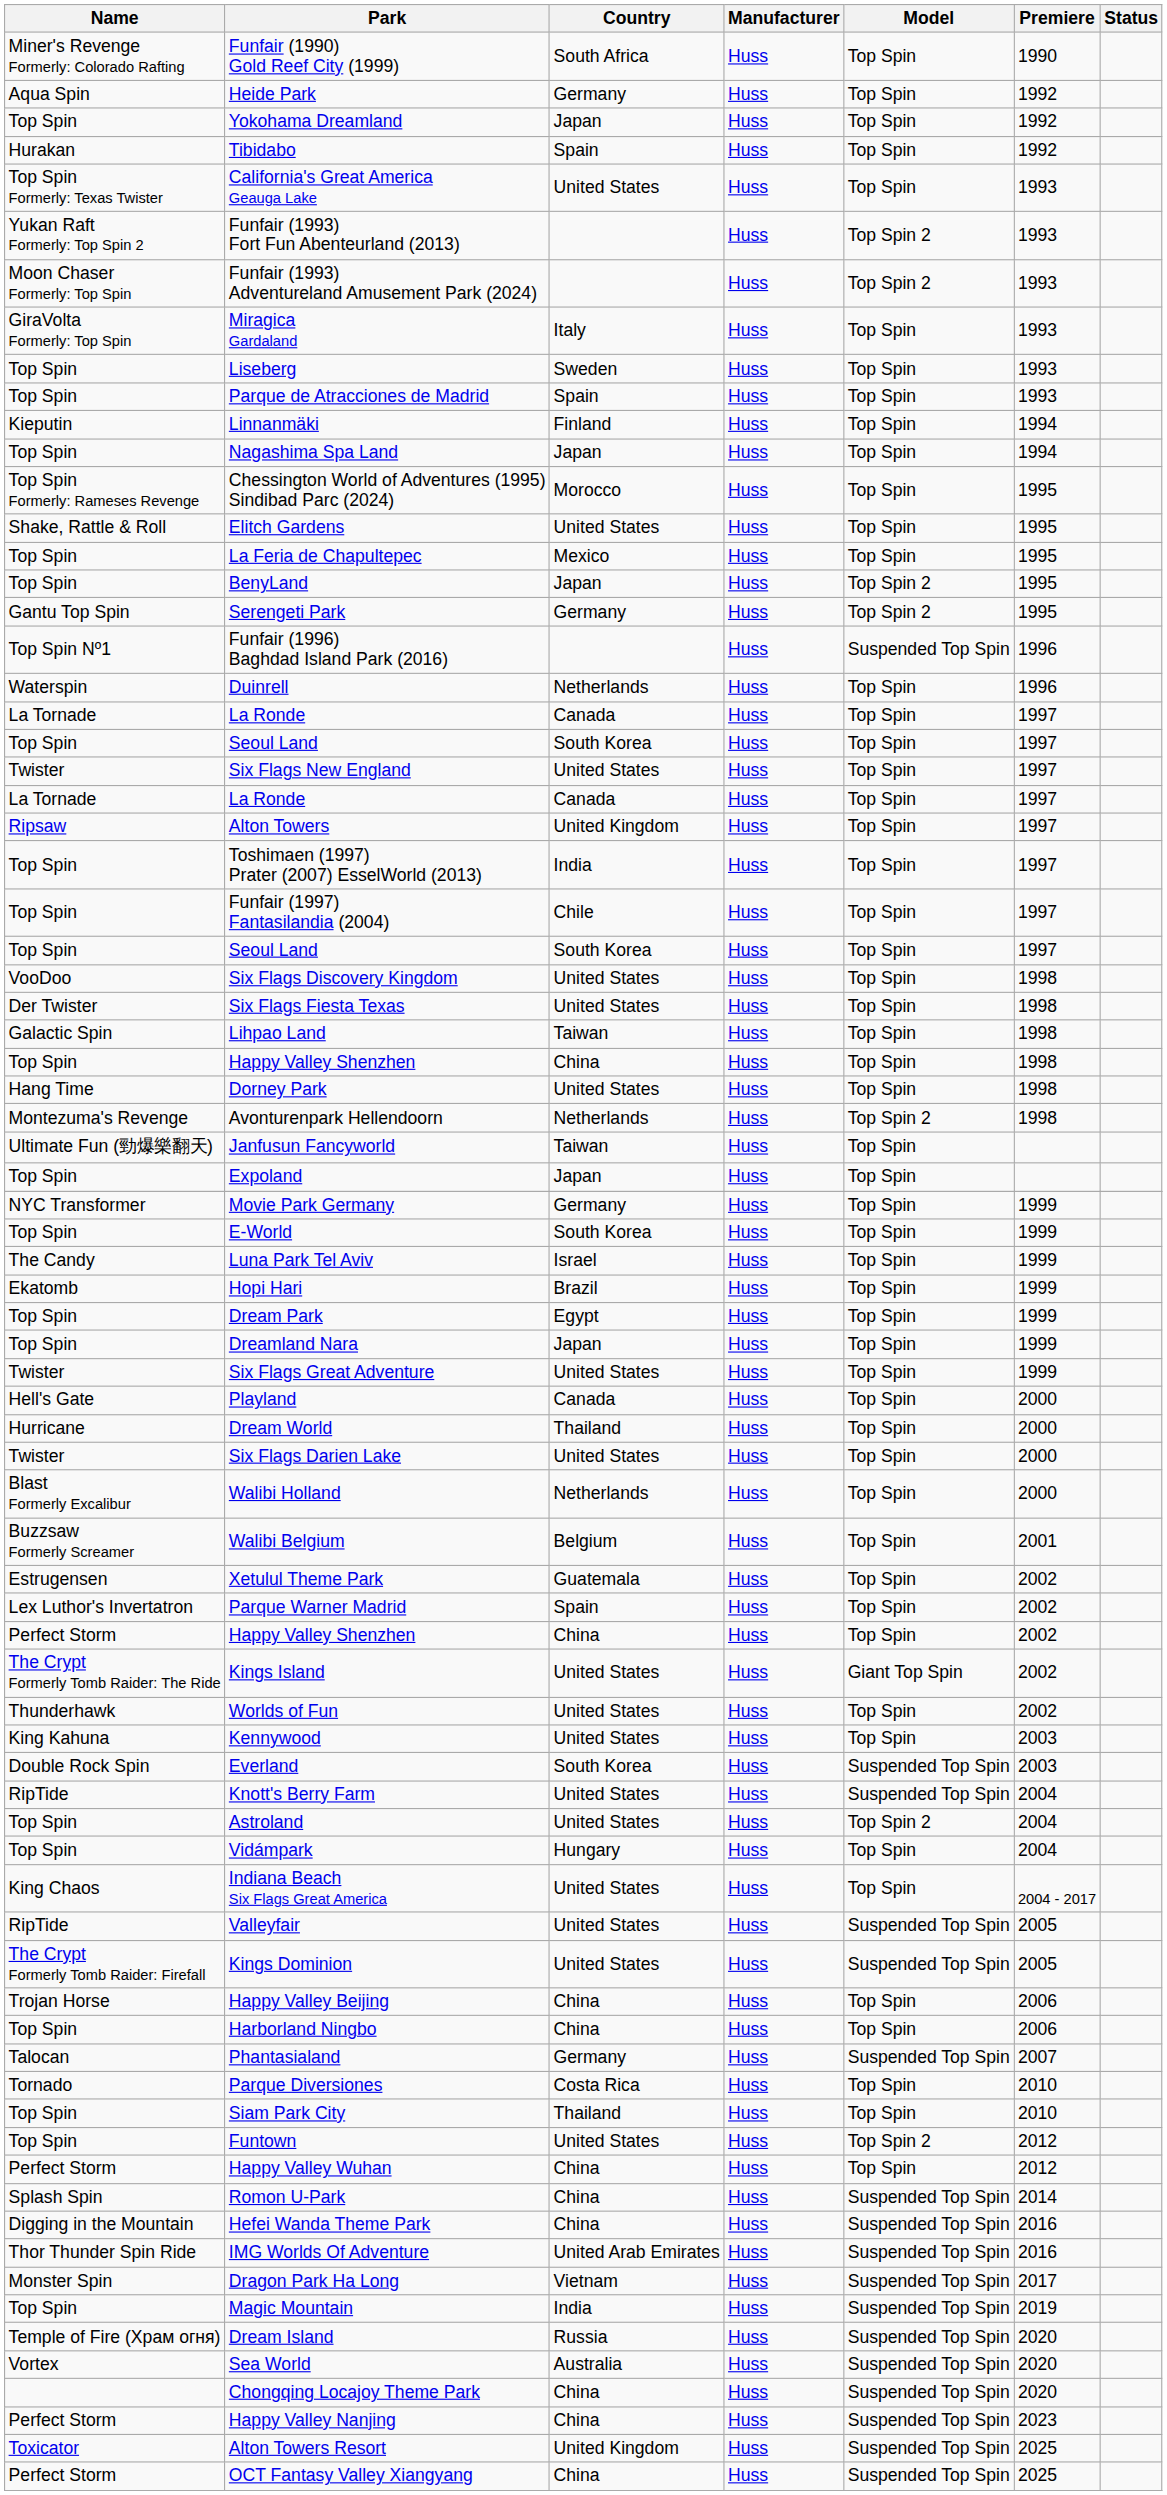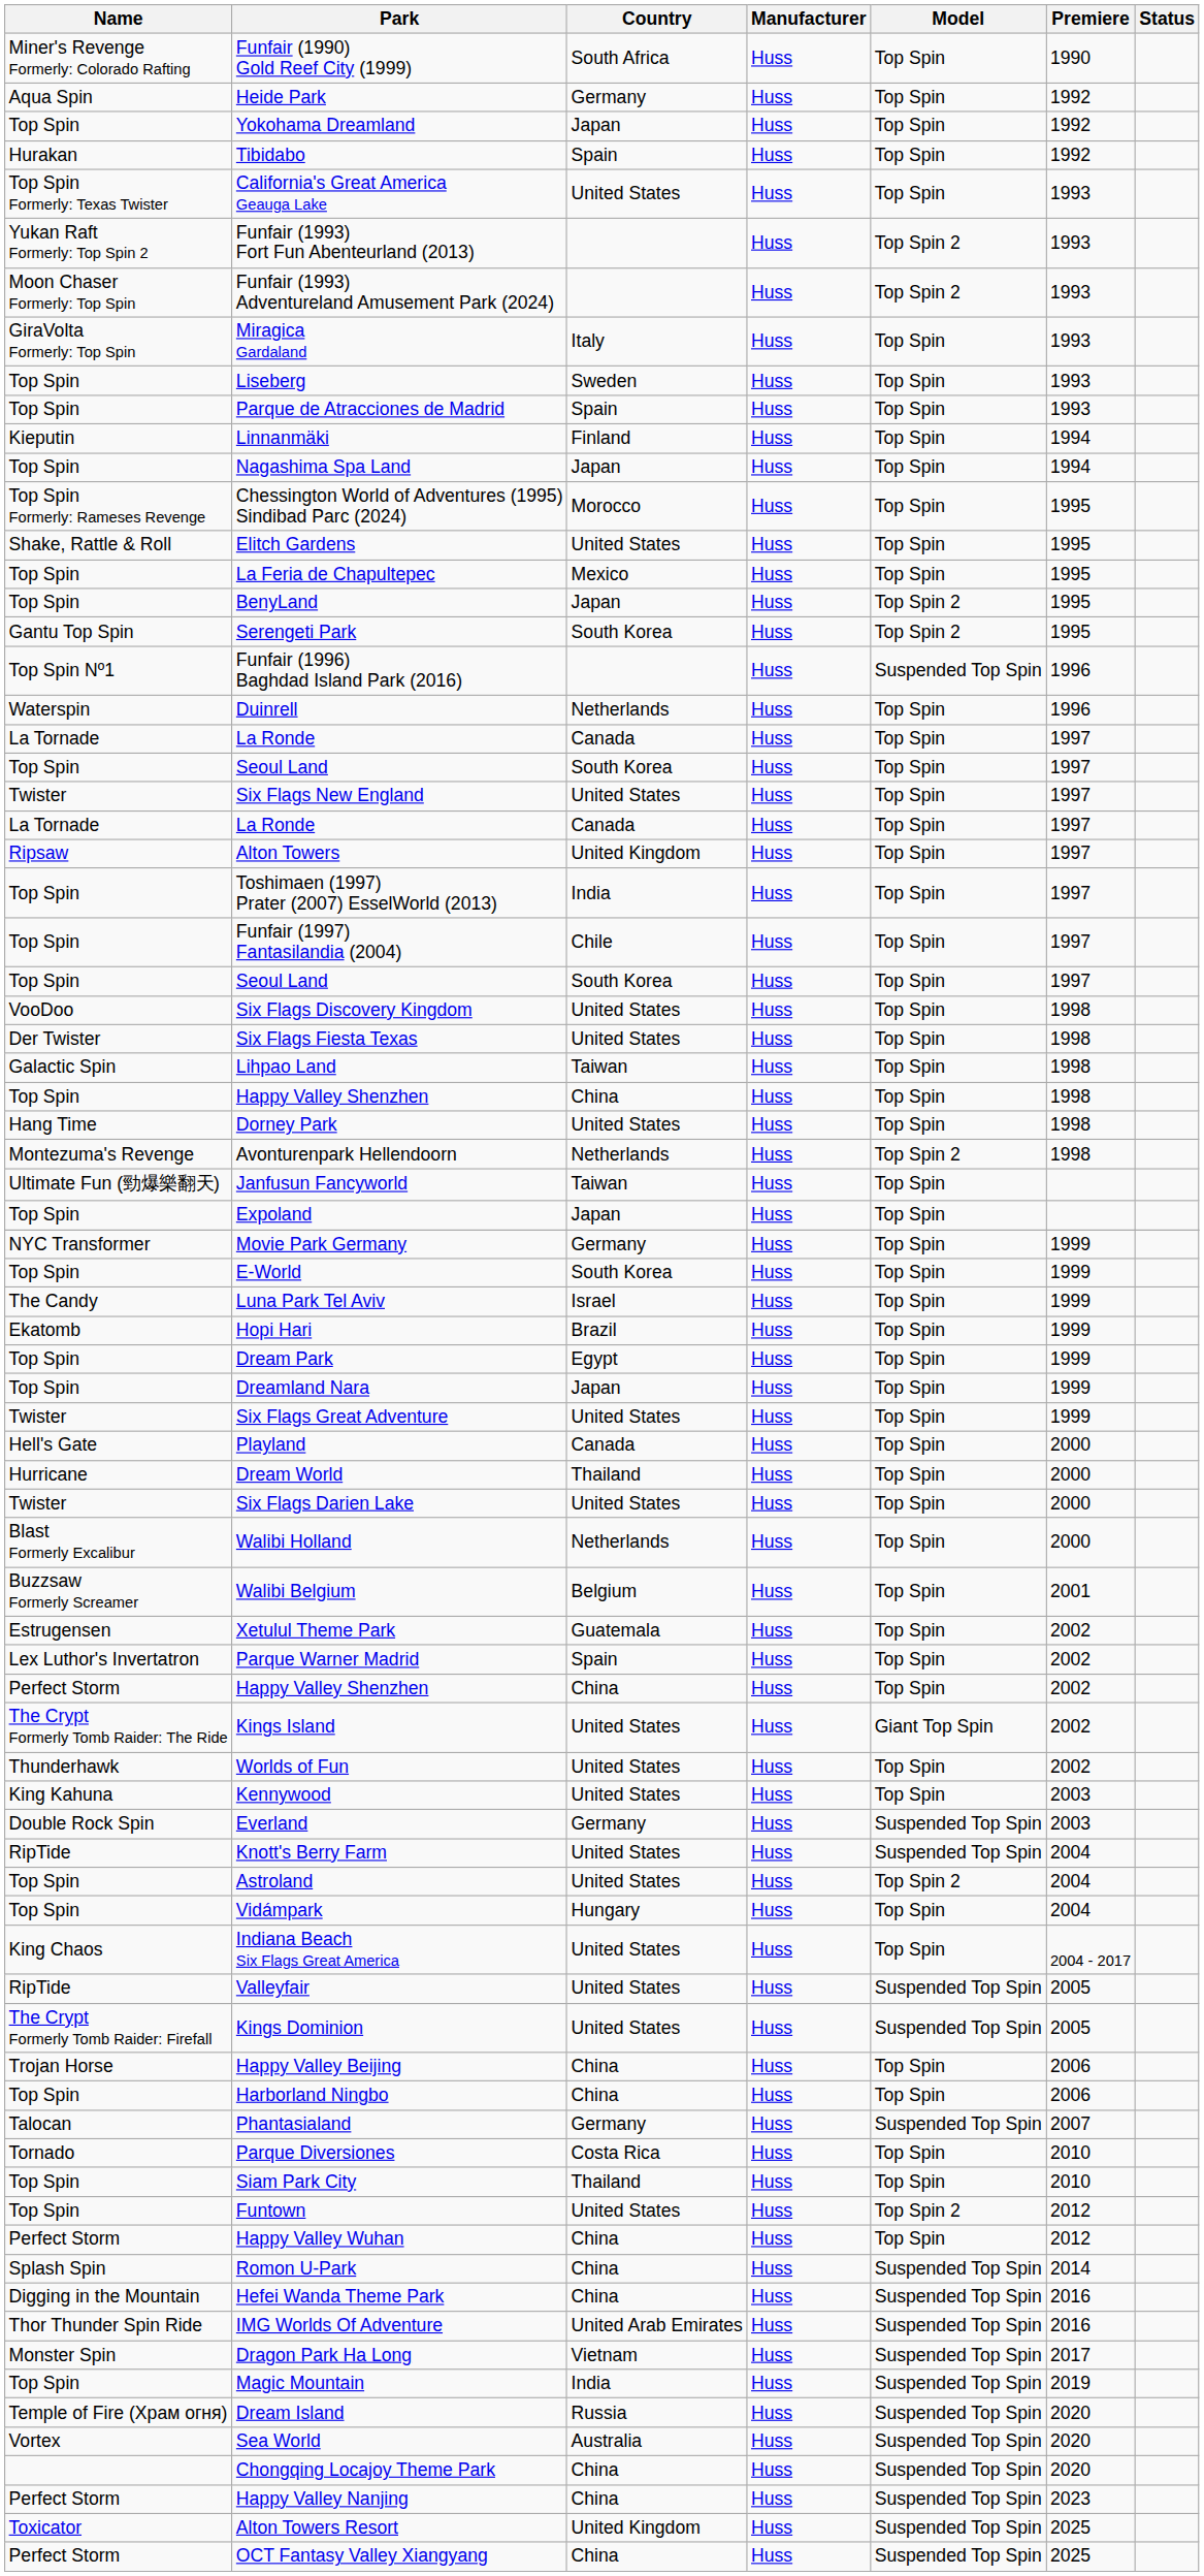Serengeti Park | Country: Germany -> South Korea
Everland | Country: South Korea -> Germany
